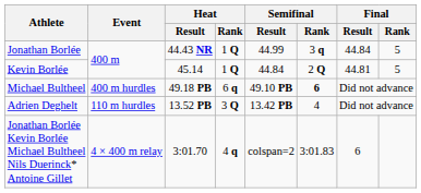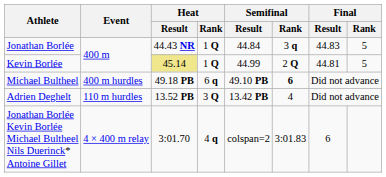Jonathan Borlée | Semifinal / Result: 44.99 -> 44.84
Jonathan Borlée | Final / Result: 44.84 -> 44.83
Kevin Borlée | Heat / Result: no background -> khaki background
Kevin Borlée | Semifinal / Result: 44.84 -> 44.99
